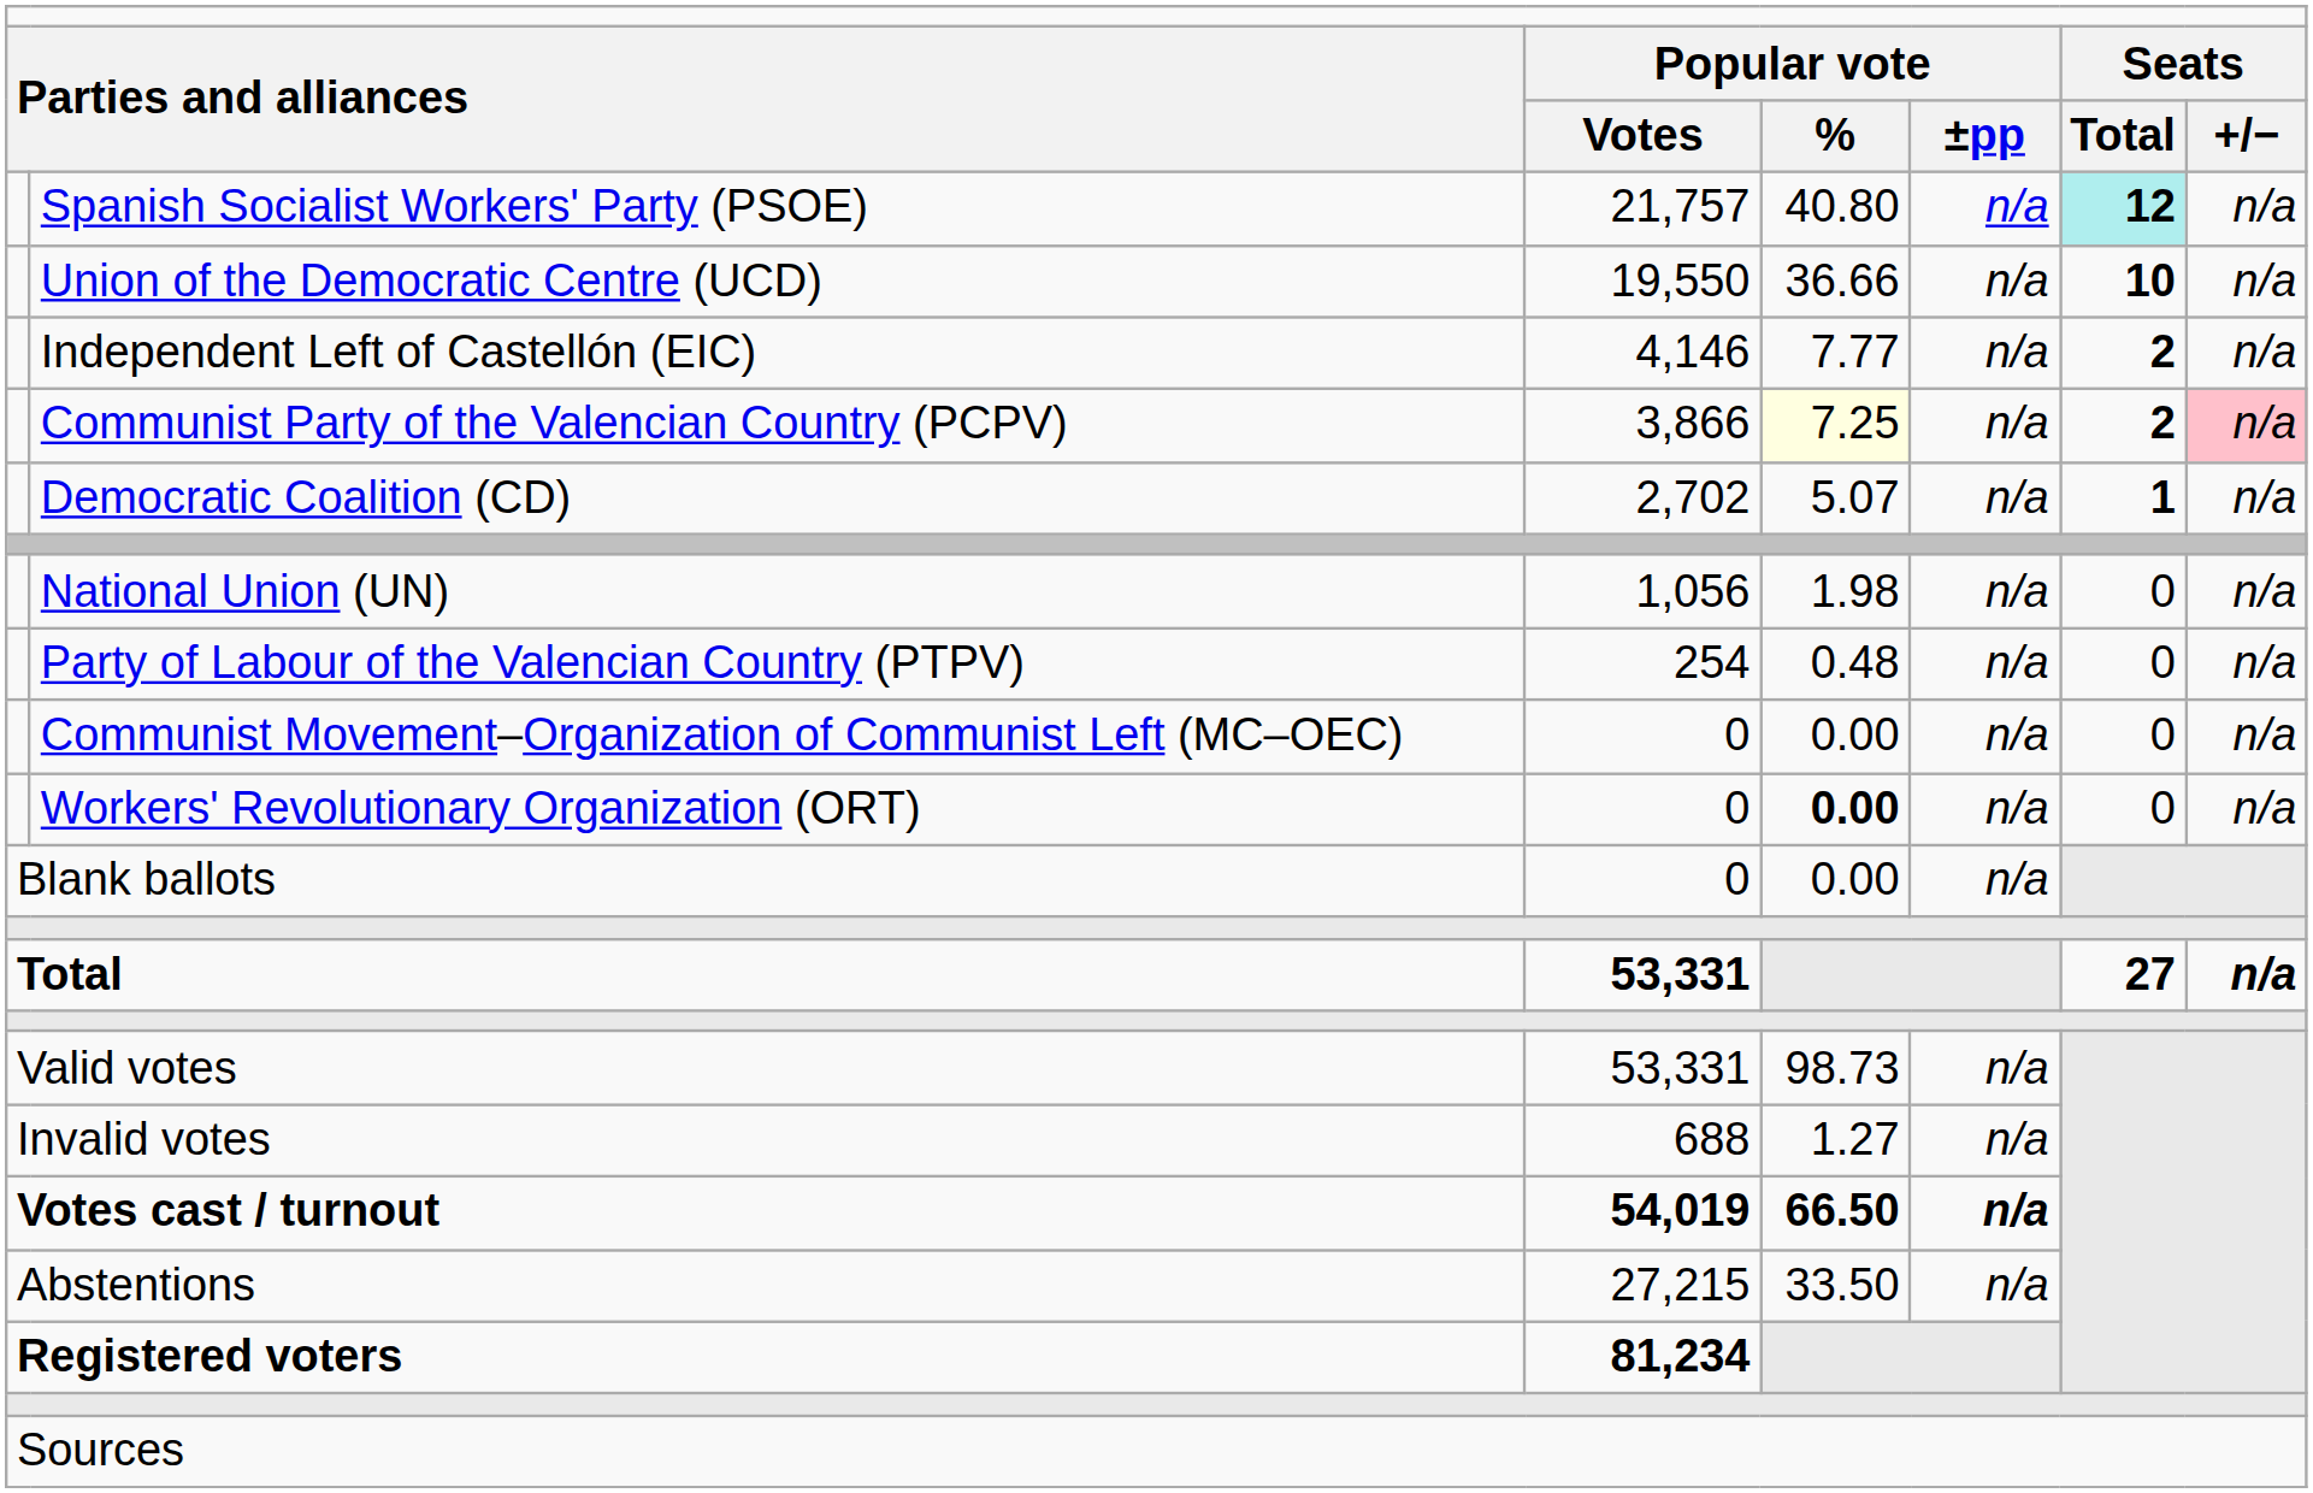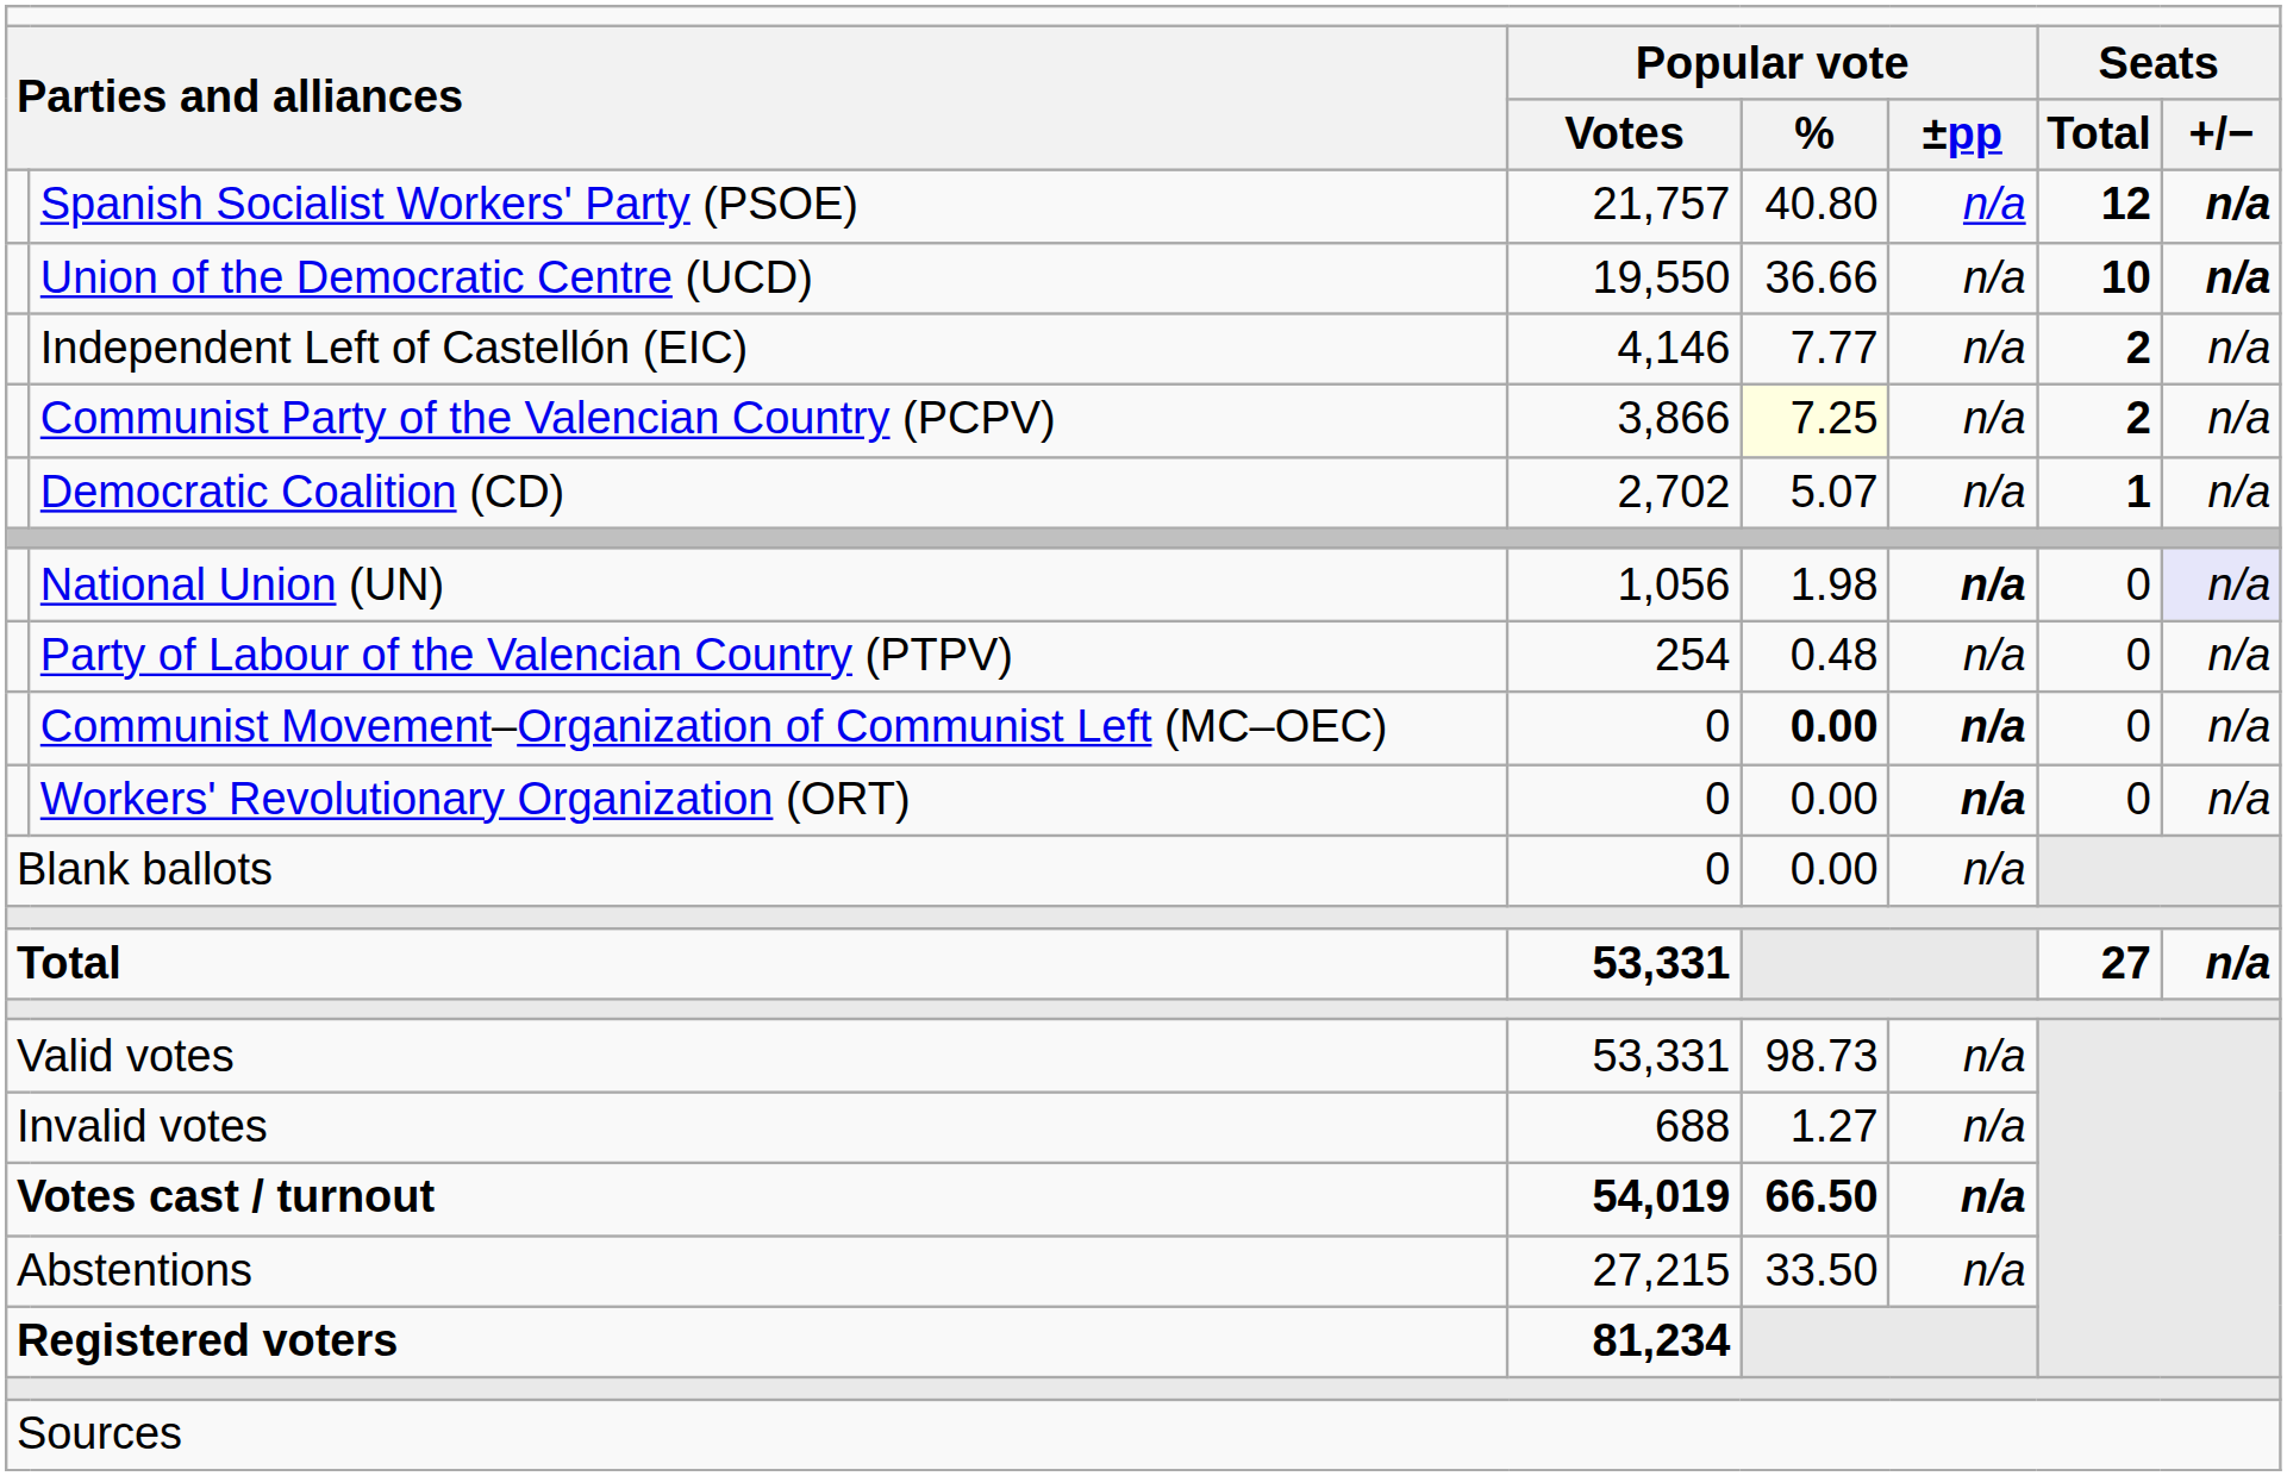Spanish Socialist Workers' Party (PSOE) | column 6: paleturquoise background -> no background
Spanish Socialist Workers' Party (PSOE) | column 7: normal -> bold
Union of the Democratic Centre (UCD) | column 7: normal -> bold
Communist Party of the Valencian Country (PCPV) | column 7: pink background -> no background
National Union (UN) | column 5: normal -> bold
National Union (UN) | column 7: no background -> lavender background
Communist Movement–Organization of Communist Left (MC–OEC) | column 4: normal -> bold
Communist Movement–Organization of Communist Left (MC–OEC) | column 5: normal -> bold
Workers' Revolutionary Organization (ORT) | column 4: bold -> normal
Workers' Revolutionary Organization (ORT) | column 5: normal -> bold
